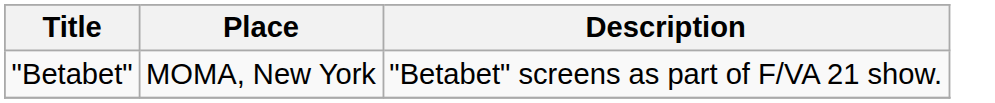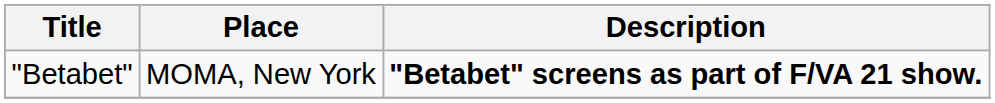"Betabet" | Description: normal -> bold
